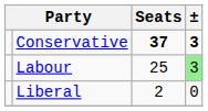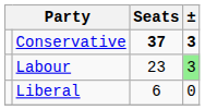Labour | Seats: 25 -> 23
Liberal | Seats: 2 -> 6
